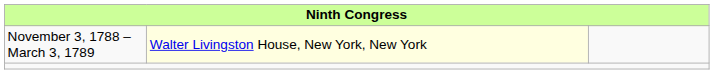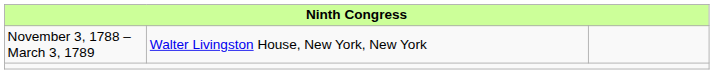November 3, 1788 –March 3, 1789 | column 2: lightyellow background -> no background
